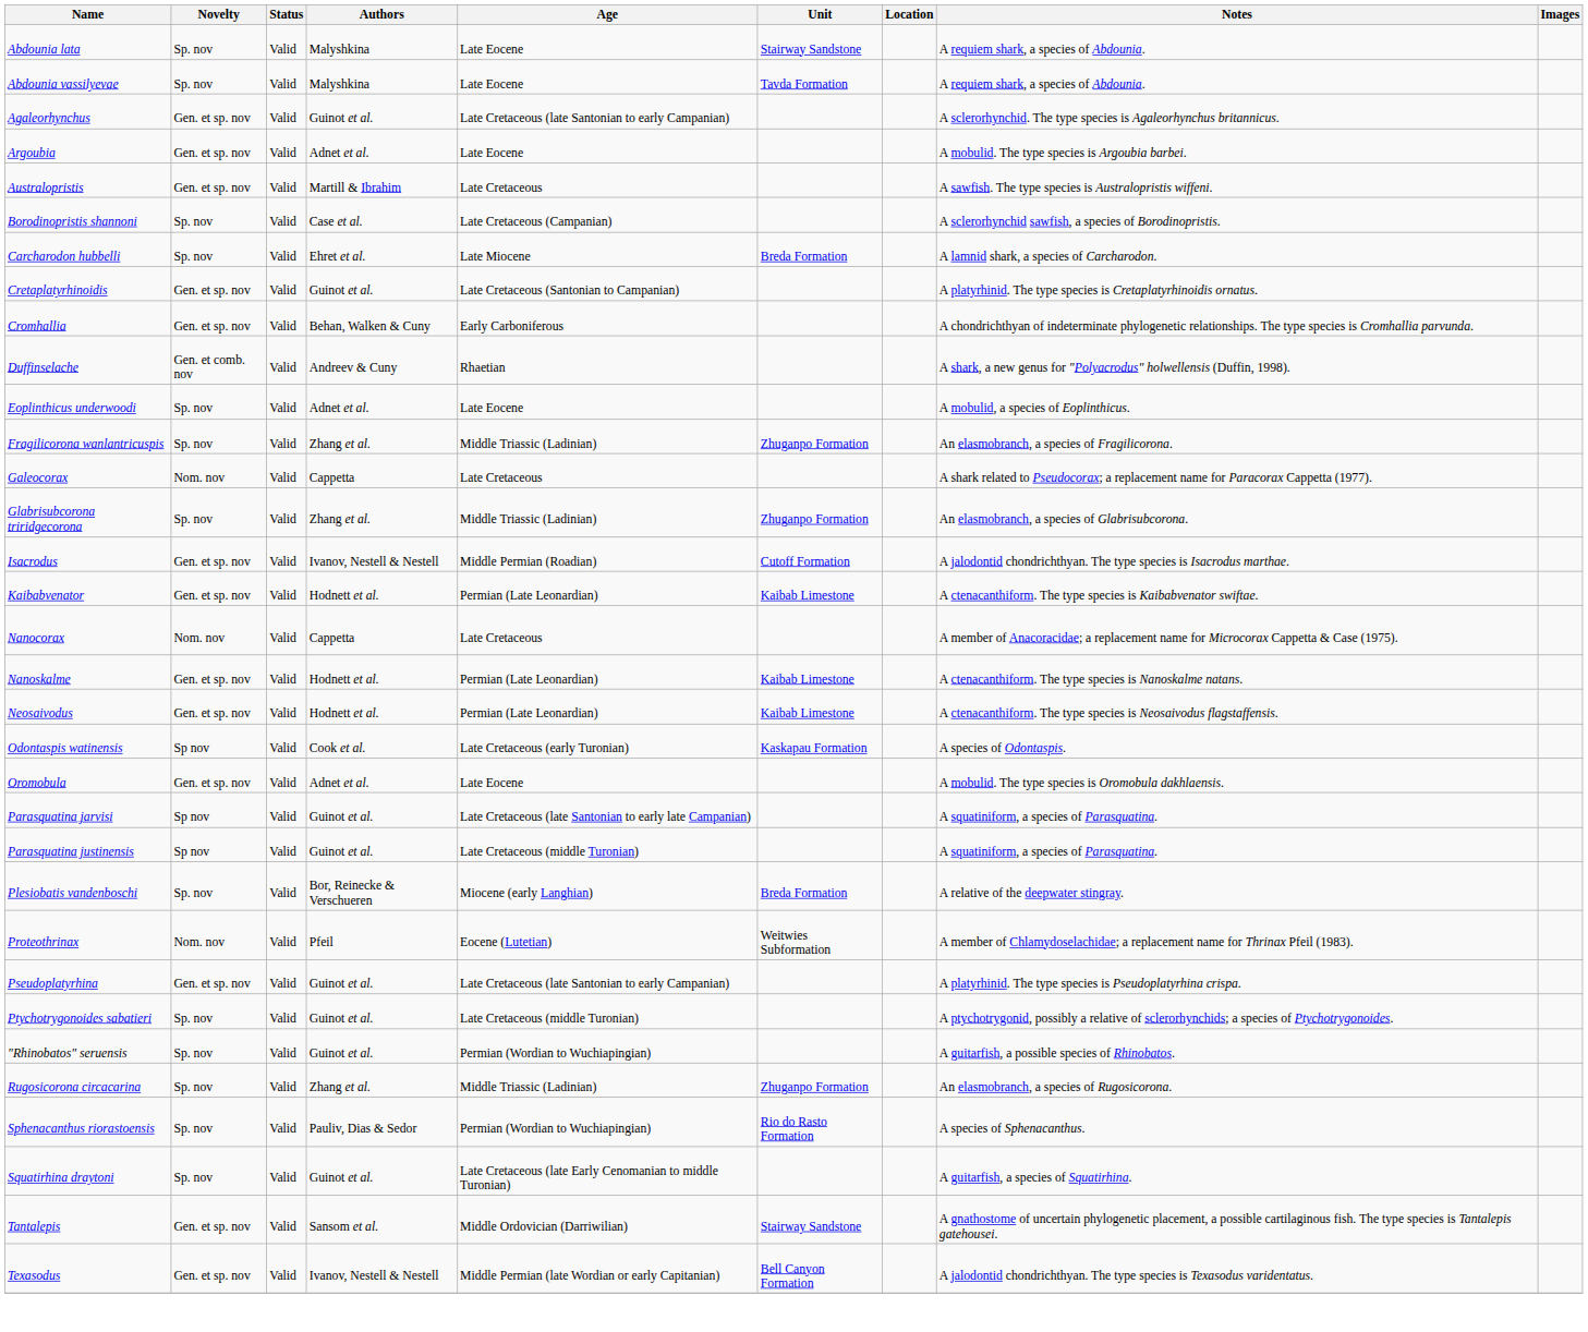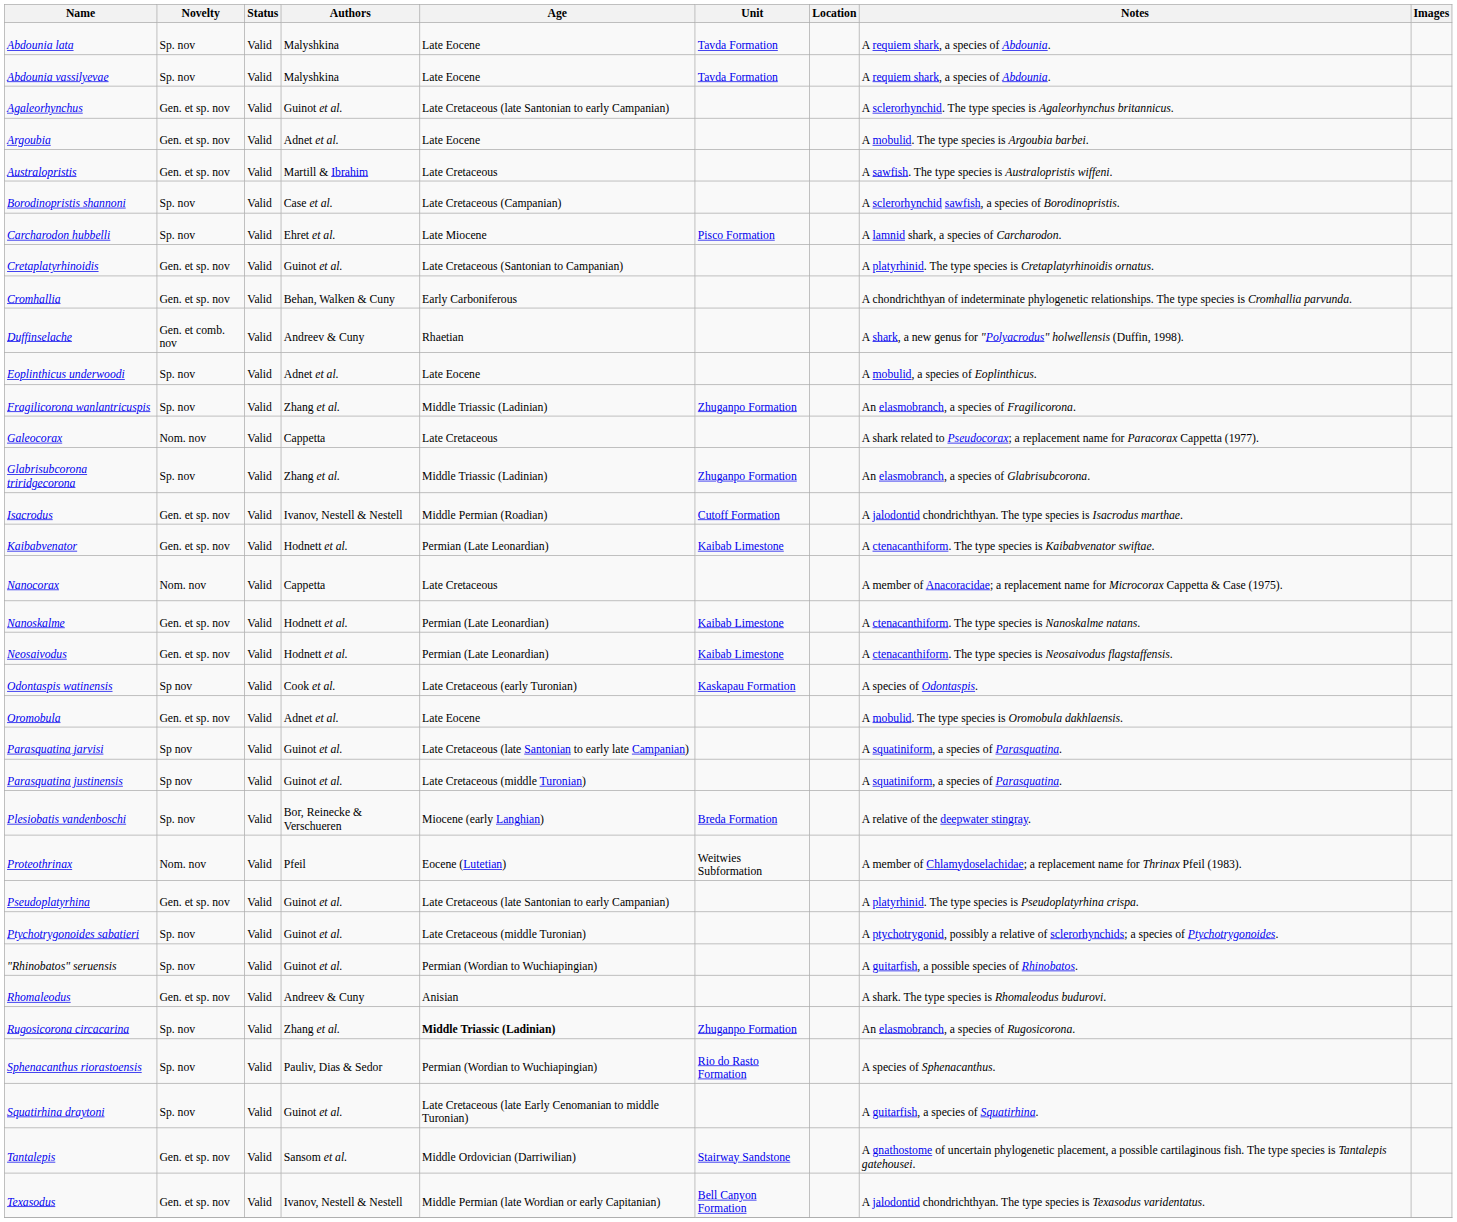Abdounia lata | Unit: Stairway Sandstone -> Tavda Formation
Carcharodon hubbelli | Unit: Breda Formation -> Pisco Formation
+ row: Rhomaleodus | Gen. et sp. nov | Valid | Andreev & Cuny | Anisian | A shark. The type species is Rhomaleodus budurovi.
Rugosicorona circacarina | Age: normal -> bold
